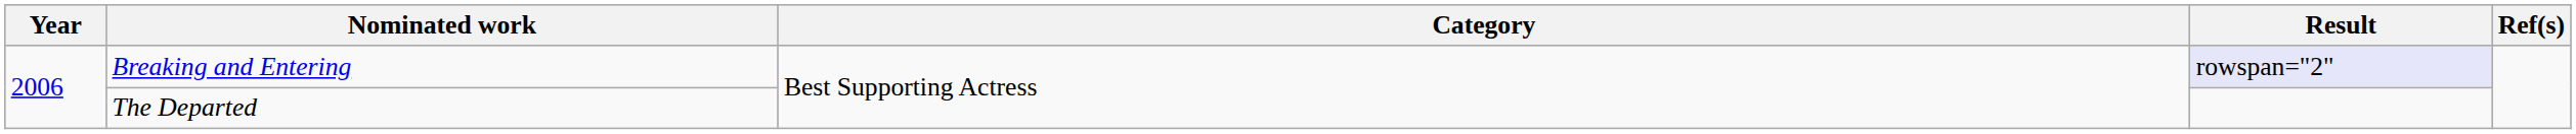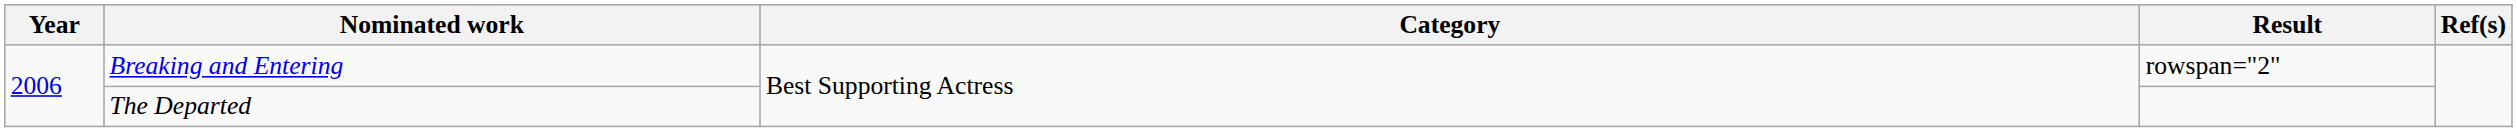Breaking and Entering | Result: lavender background -> no background
